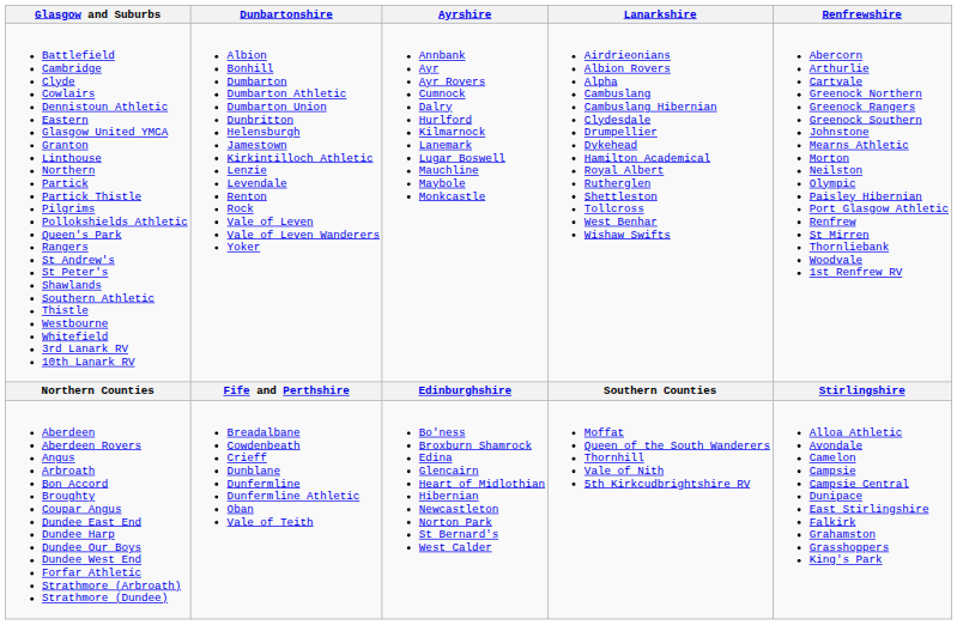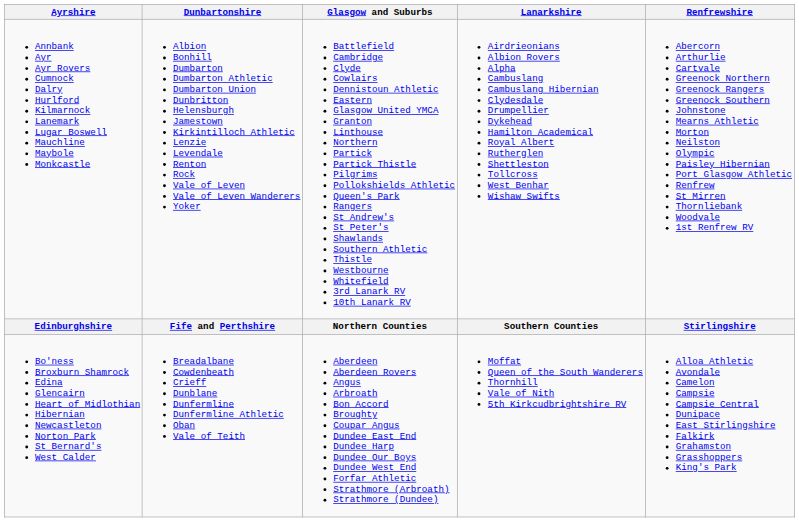columns swapped: Ayrshire <-> Glasgow and Suburbs
